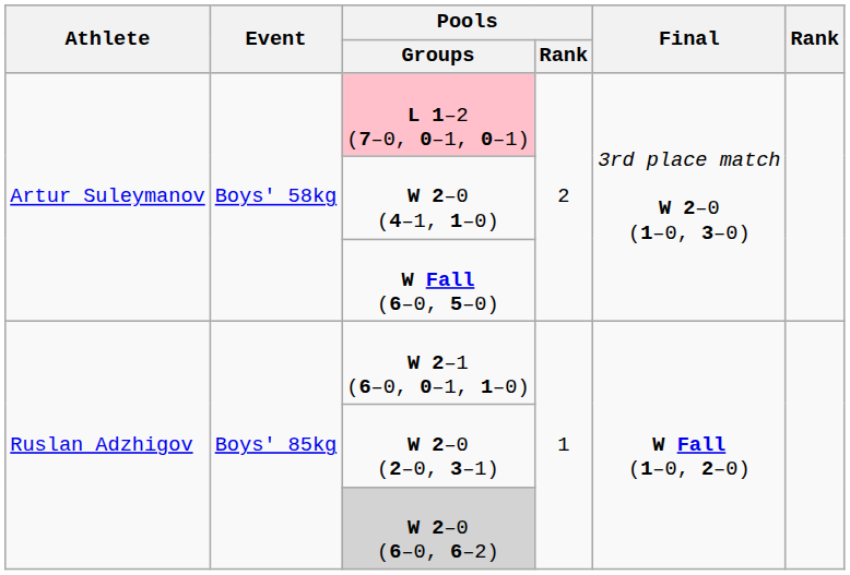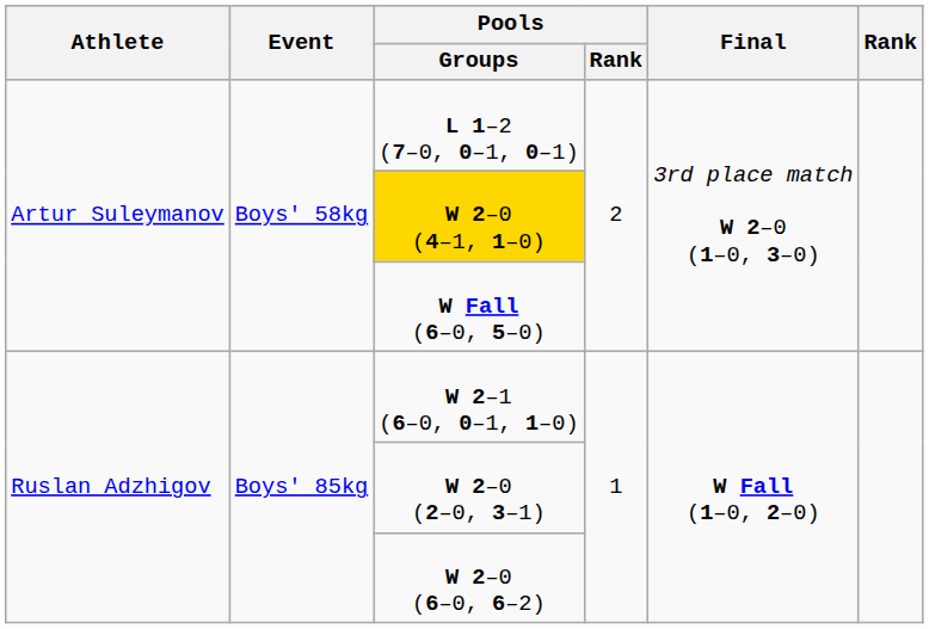L 1–2 (7–0, 0–1, 0–1) | Pools / Groups: pink background -> no background
W 2–0 (4–1, 1–0) | Pools / Groups: no background -> gold background
W 2–0 (6–0, 6–2) | Pools / Groups: lightgrey background -> no background
